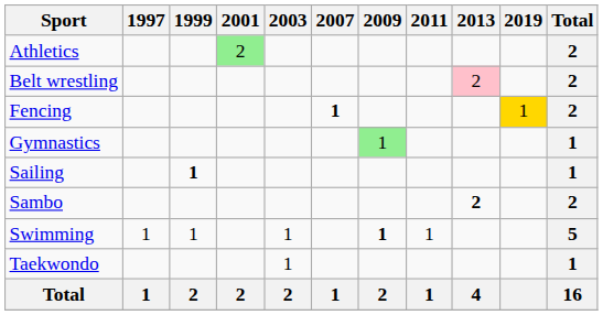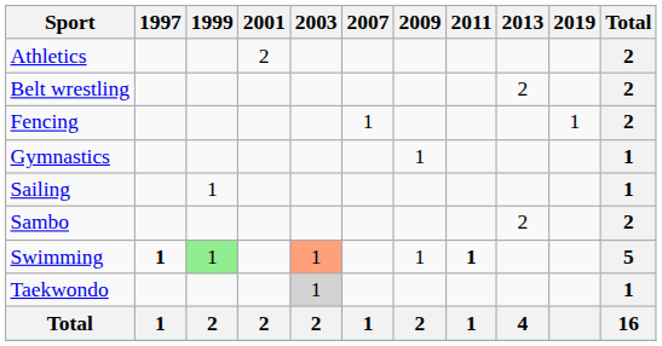Athletics | 2001: lightgreen background -> no background
Belt wrestling | 2013: pink background -> no background
Fencing | 2007: bold -> normal
Fencing | 2019: gold background -> no background
Gymnastics | 2009: lightgreen background -> no background
Sailing | 1999: bold -> normal
Sambo | 2013: bold -> normal
Swimming | 1997: normal -> bold
Swimming | 1999: no background -> lightgreen background
Swimming | 2003: no background -> lightsalmon background
Swimming | 2009: bold -> normal
Swimming | 2011: normal -> bold
Taekwondo | 2003: no background -> lightgrey background
